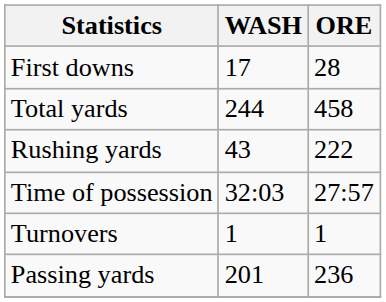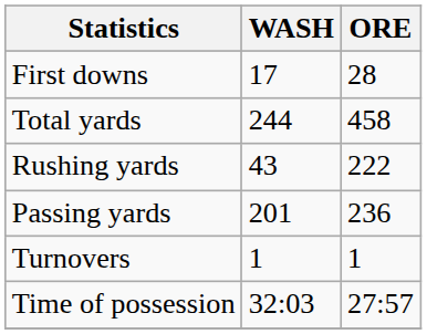rows swapped: Passing yards <-> Time of possession
